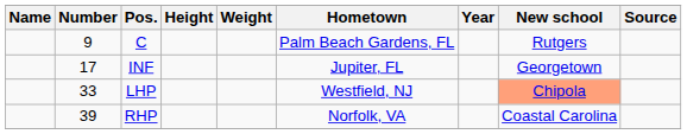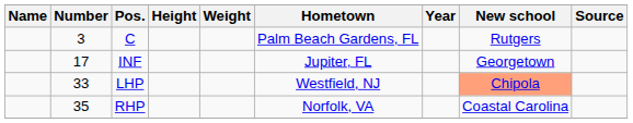C | Number: 9 -> 3
RHP | Number: 39 -> 35
